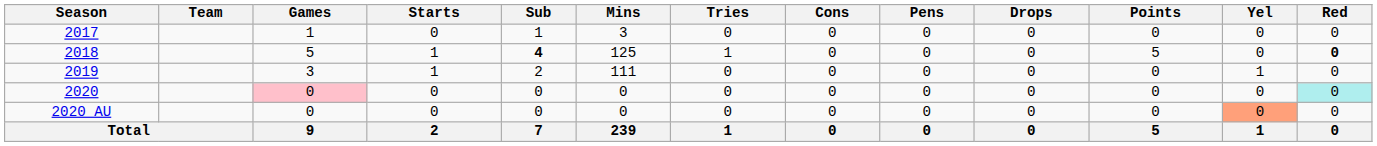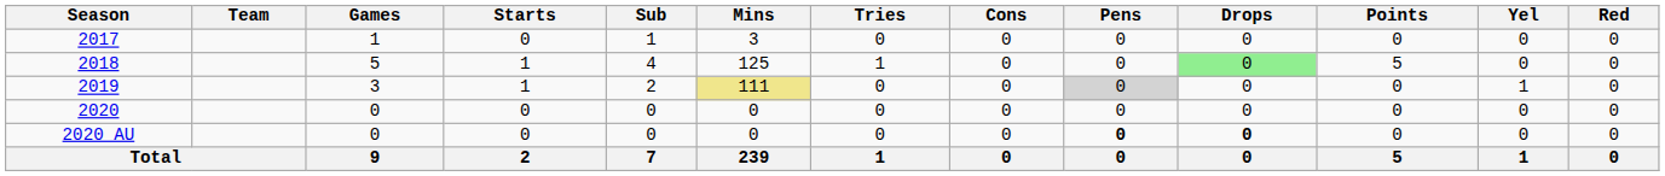2018 | Sub: bold -> normal
2018 | Drops: no background -> lightgreen background
2018 | Red: bold -> normal
2019 | Mins: no background -> khaki background
2019 | Pens: no background -> lightgrey background
2020 | Games: pink background -> no background
2020 | Red: paleturquoise background -> no background
2020 AU | Pens: normal -> bold
2020 AU | Drops: normal -> bold
2020 AU | Yel: lightsalmon background -> no background
